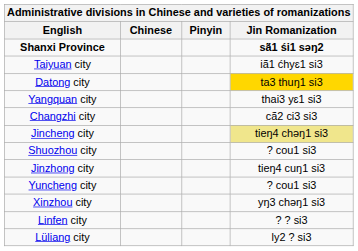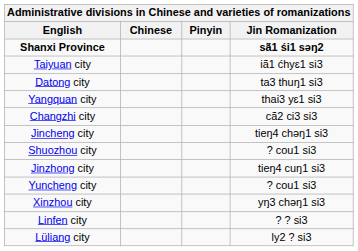Datong city | Jin Romanization: gold background -> no background
Jincheng city | Jin Romanization: khaki background -> no background
